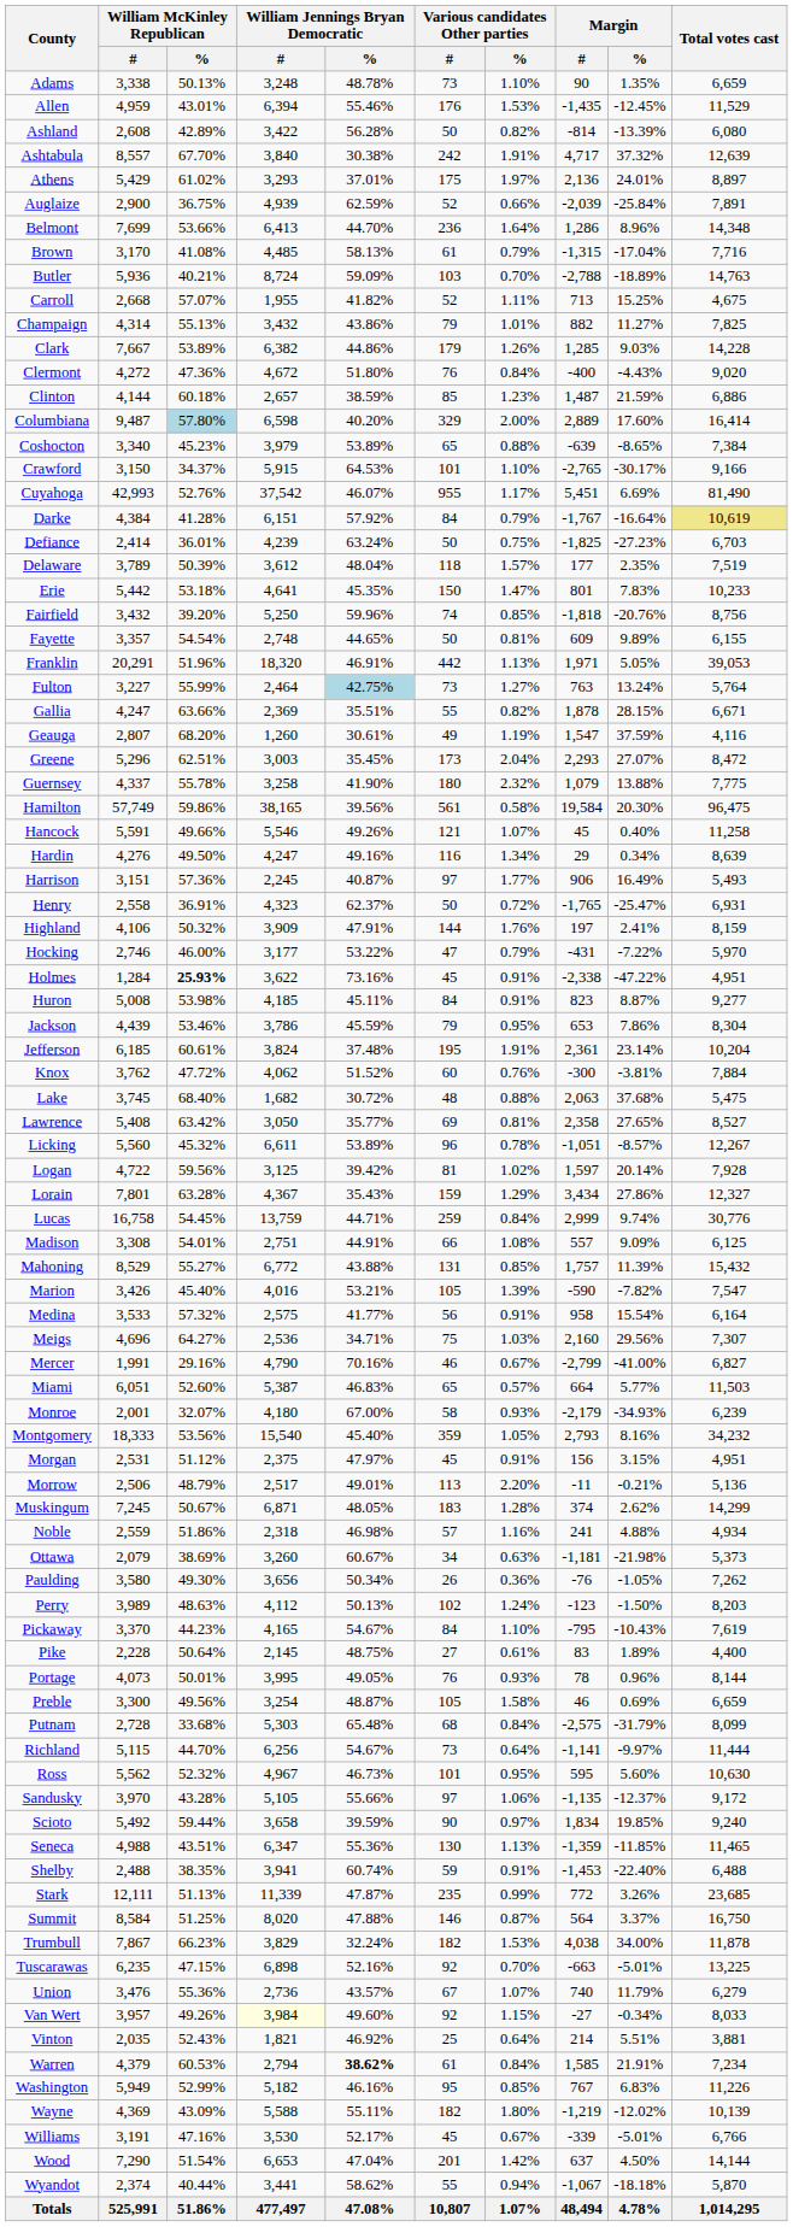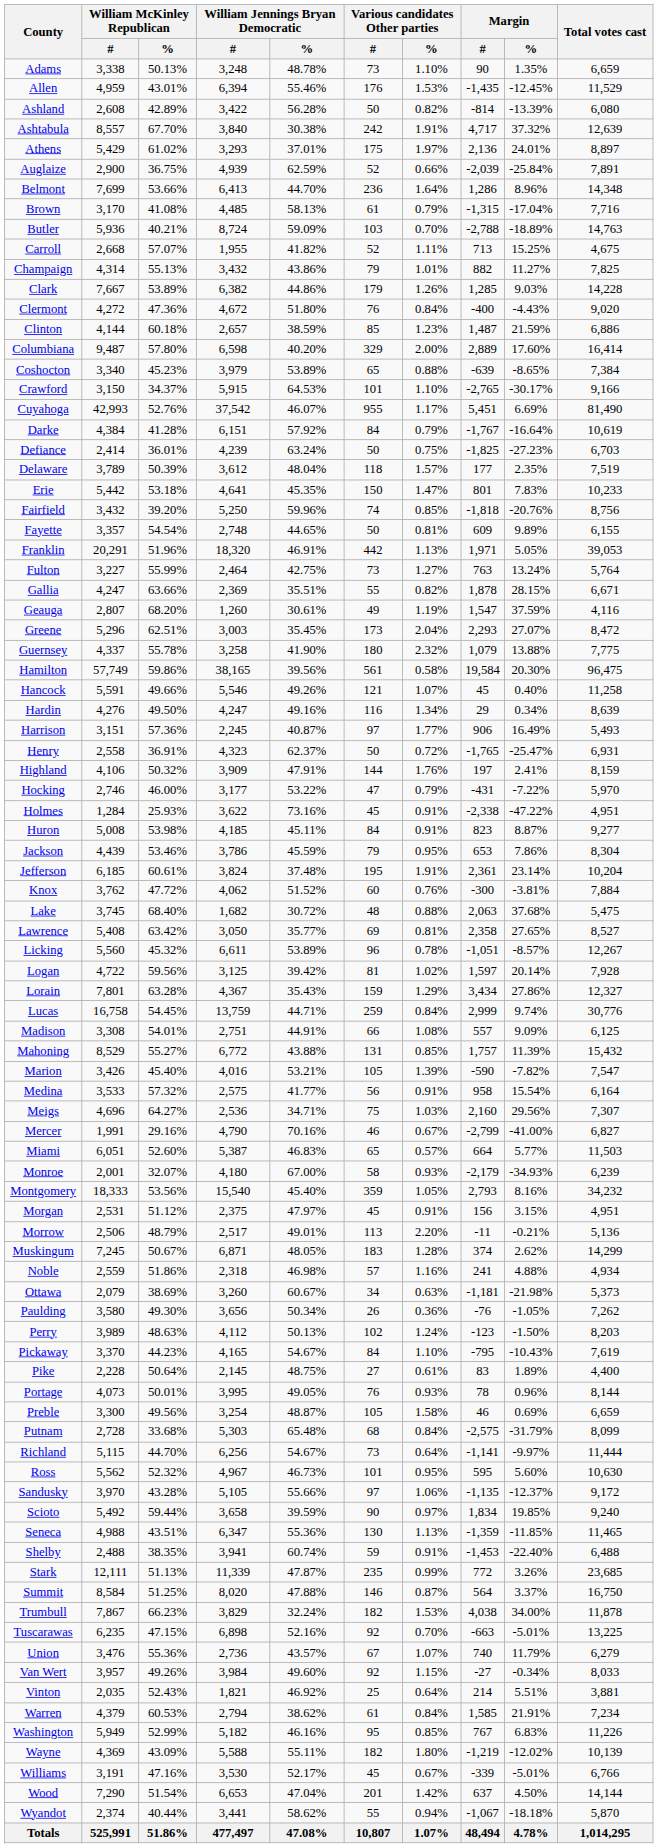Columbiana | William McKinley Republican / %: lightblue background -> no background
Darke | Total votes cast: khaki background -> no background
Fulton | William Jennings Bryan Democratic / %: lightblue background -> no background
Holmes | William McKinley Republican / %: bold -> normal
Van Wert | William Jennings Bryan Democratic / #: lightyellow background -> no background
Warren | William Jennings Bryan Democratic / %: bold -> normal
